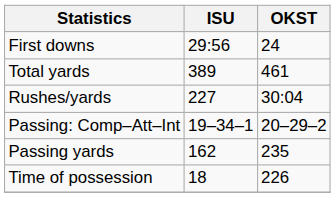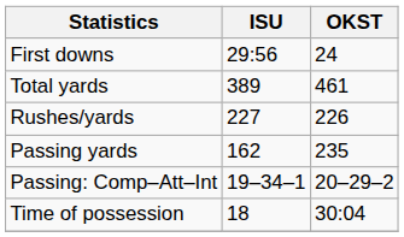Rushes/yards | OKST: 30:04 -> 226
rows swapped: Passing yards <-> Passing: Comp–Att–Int
Time of possession | OKST: 226 -> 30:04
